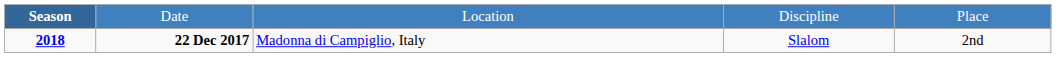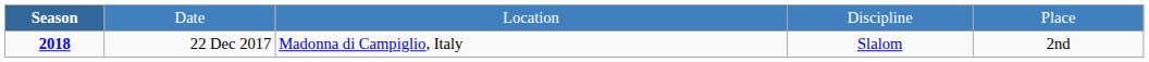2018 | column 2: bold -> normal
